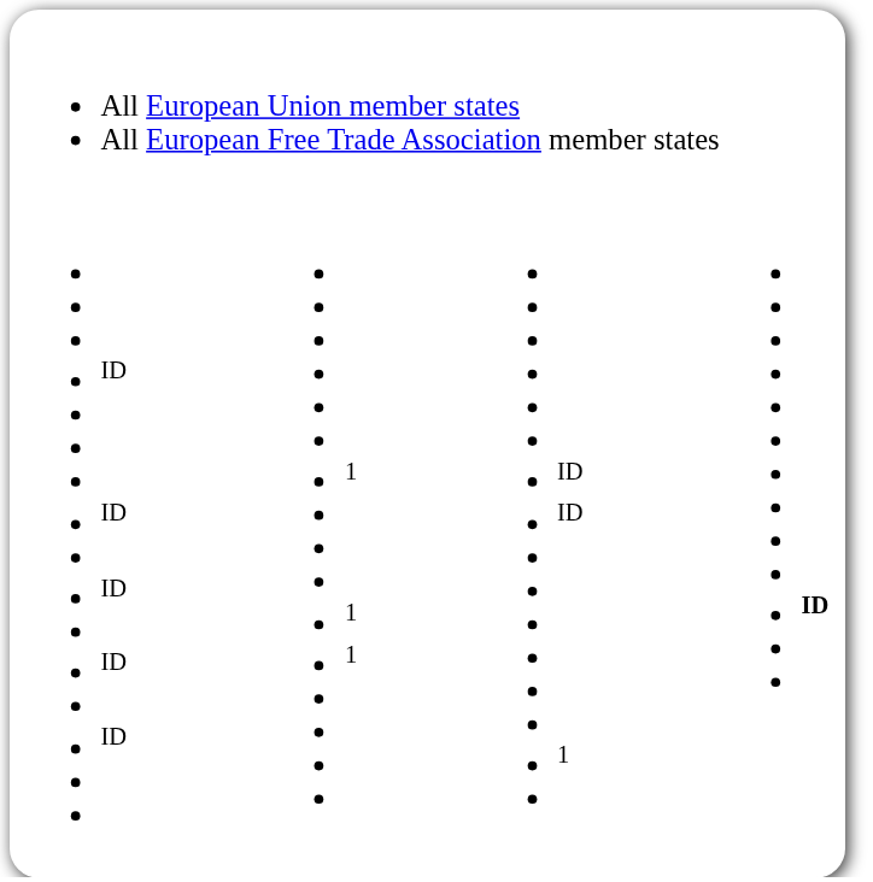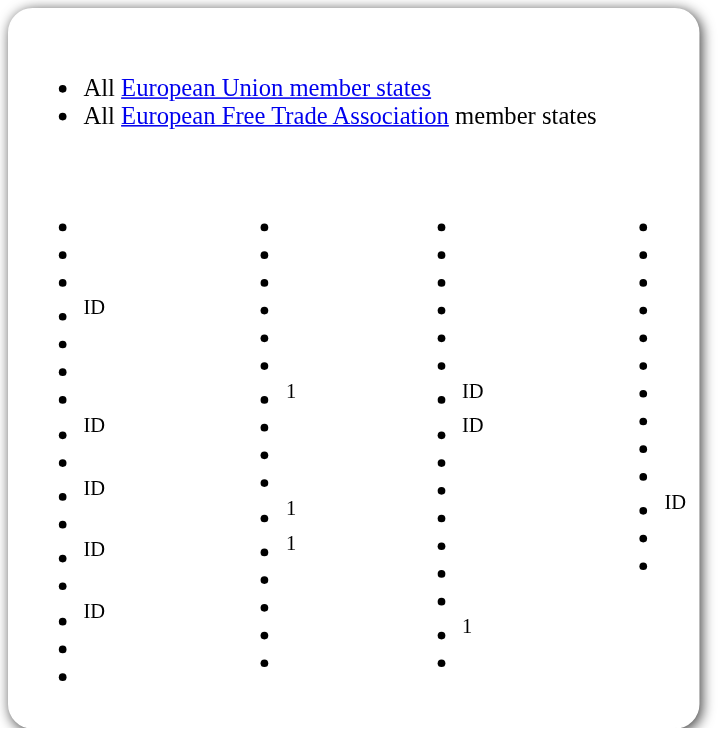ID ID ID ID ID | column 4: bold -> normal
